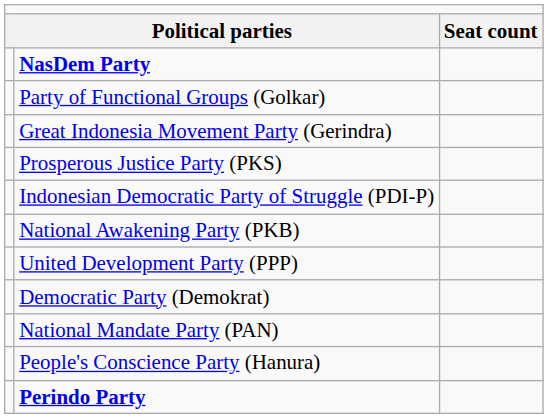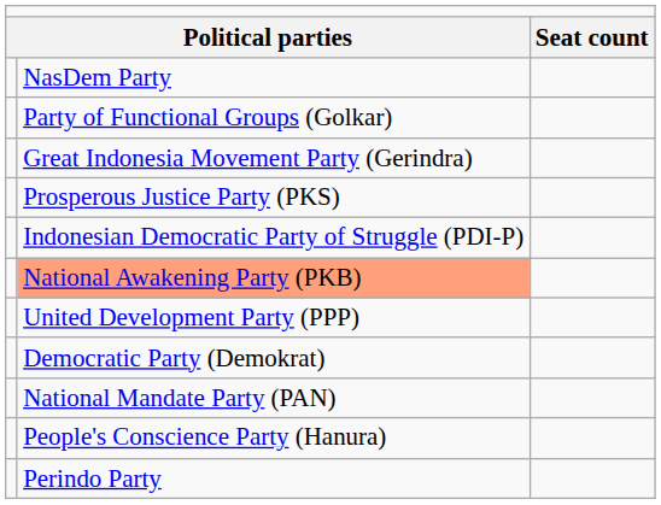NasDem Party | column 2: bold -> normal
National Awakening Party (PKB) | column 2: no background -> lightsalmon background
Perindo Party | column 2: bold -> normal
